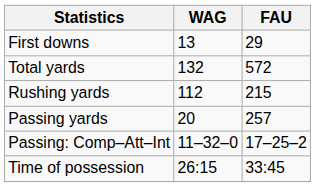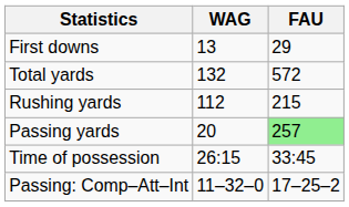Passing yards | FAU: no background -> lightgreen background
rows swapped: Passing: Comp–Att–Int <-> Time of possession
